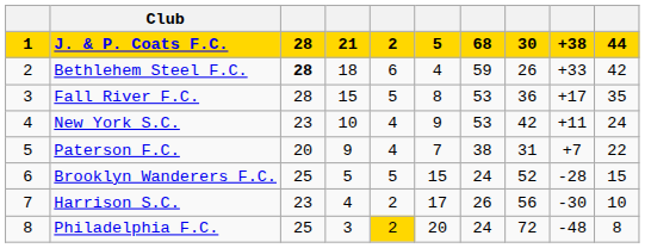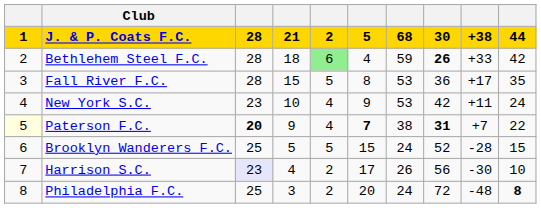Bethlehem Steel F.C. | column 3: bold -> normal
Bethlehem Steel F.C. | column 5: no background -> lightgreen background
Bethlehem Steel F.C. | column 8: normal -> bold
Paterson F.C. | column 1: no background -> lightyellow background
Paterson F.C. | column 3: normal -> bold
Paterson F.C. | column 6: normal -> bold
Paterson F.C. | column 8: normal -> bold
Harrison S.C. | column 3: no background -> lavender background
Philadelphia F.C. | column 5: gold background -> no background
Philadelphia F.C. | column 10: normal -> bold
